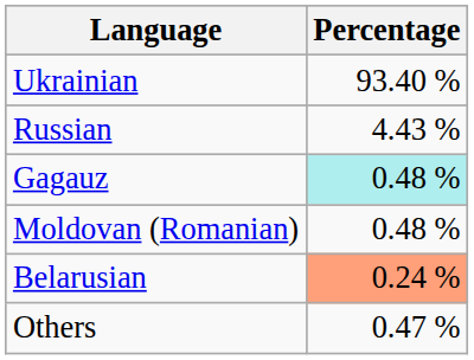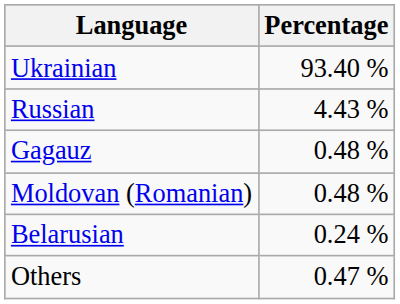Gagauz | Percentage: paleturquoise background -> no background
Belarusian | Percentage: lightsalmon background -> no background
